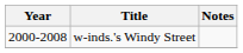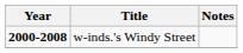w-inds.'s Windy Street | Year: normal -> bold
